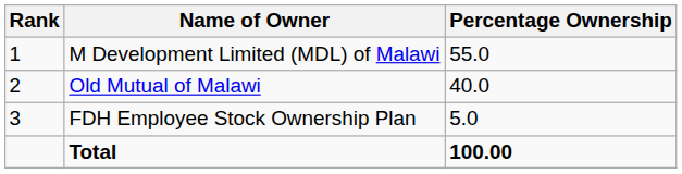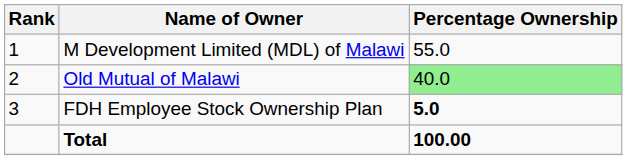Old Mutual of Malawi | Percentage Ownership: no background -> lightgreen background
FDH Employee Stock Ownership Plan | Percentage Ownership: normal -> bold
